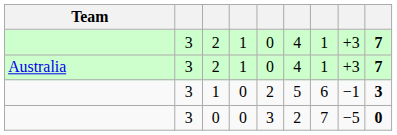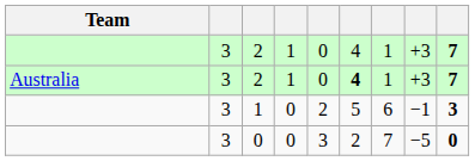Australia / 2 | column 6: normal -> bold
